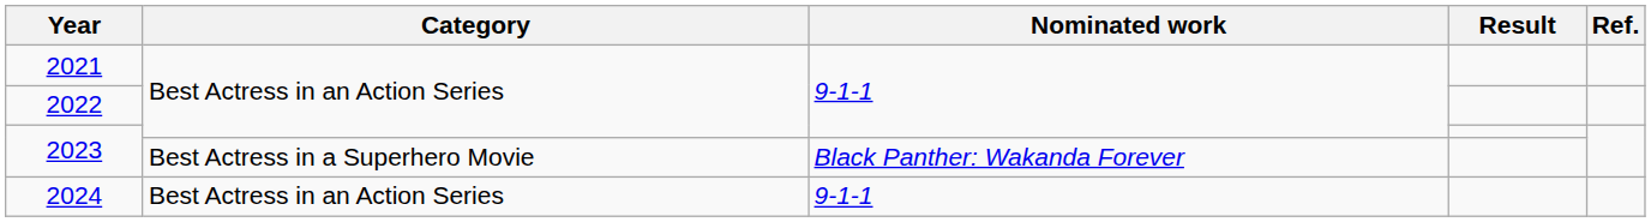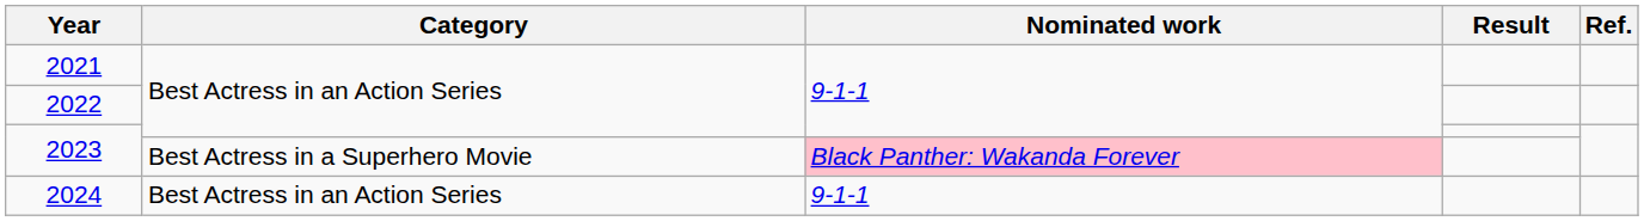2023 / Best Actress in a Superhero Movie | Nominated work: no background -> pink background
